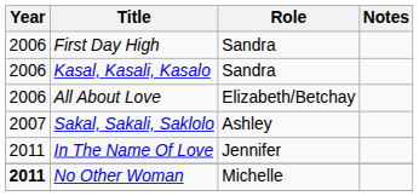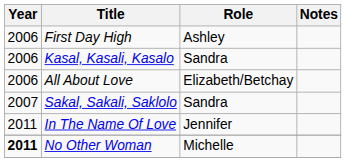First Day High | Role: Sandra -> Ashley
Sakal, Sakali, Saklolo | Role: Ashley -> Sandra
